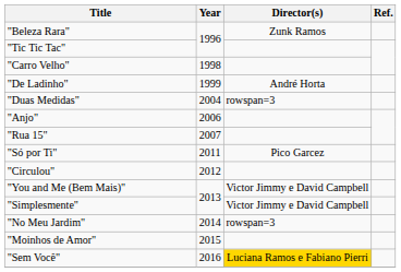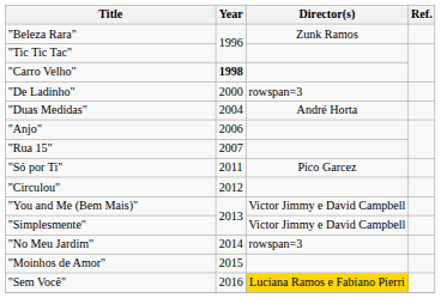"Carro Velho" | Year: normal -> bold
"De Ladinho" | Year: 1999 -> 2000
"De Ladinho" | Director(s): André Horta -> rowspan=3
"Duas Medidas" | Director(s): rowspan=3 -> André Horta
